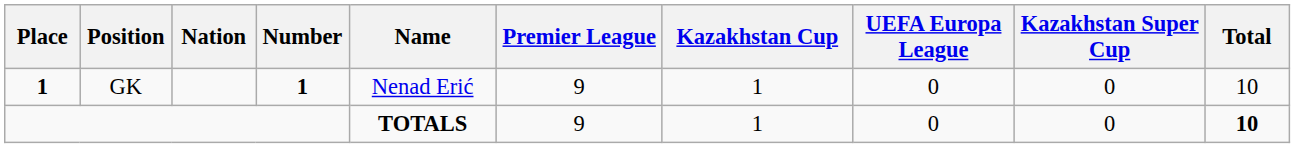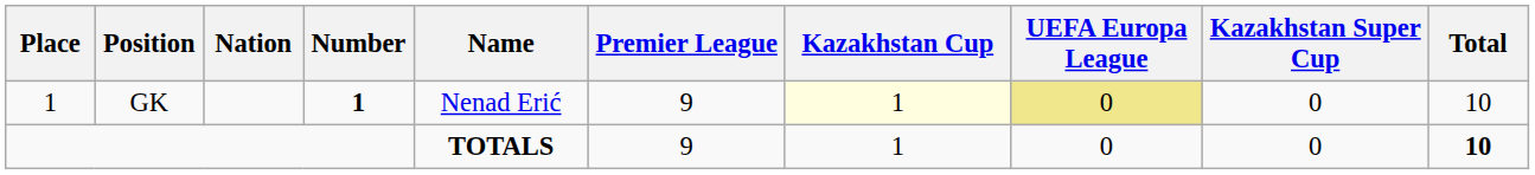GK | Place: bold -> normal
GK | Kazakhstan Cup: no background -> lightyellow background
GK | UEFA Europa League: no background -> khaki background
